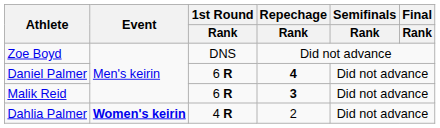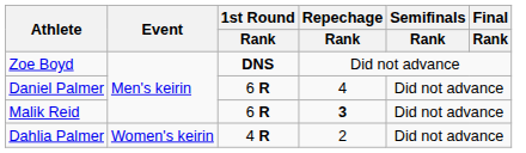Zoe Boyd | 1st Round / Rank: normal -> bold
Daniel Palmer | Repechage / Rank: bold -> normal
Dahlia Palmer | Event: bold -> normal
